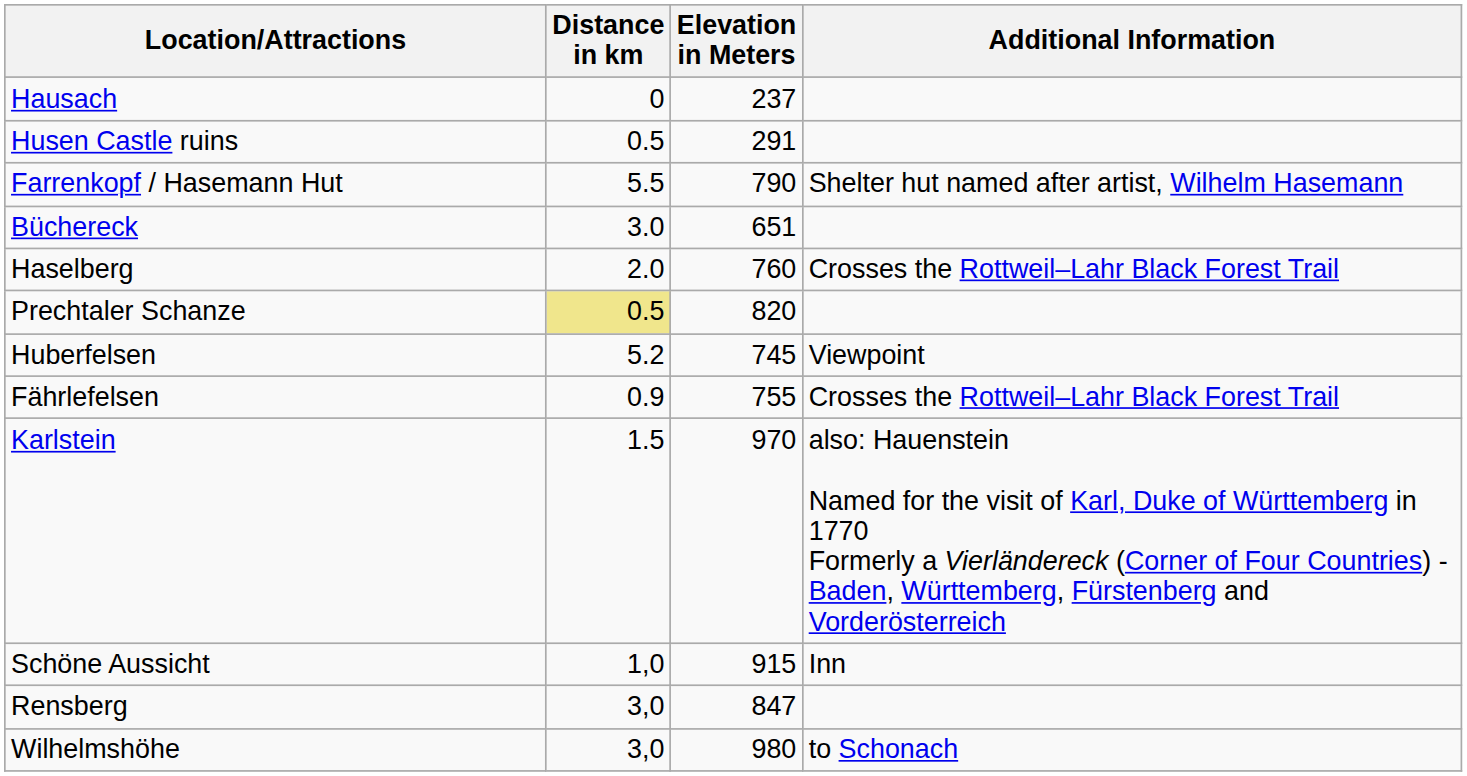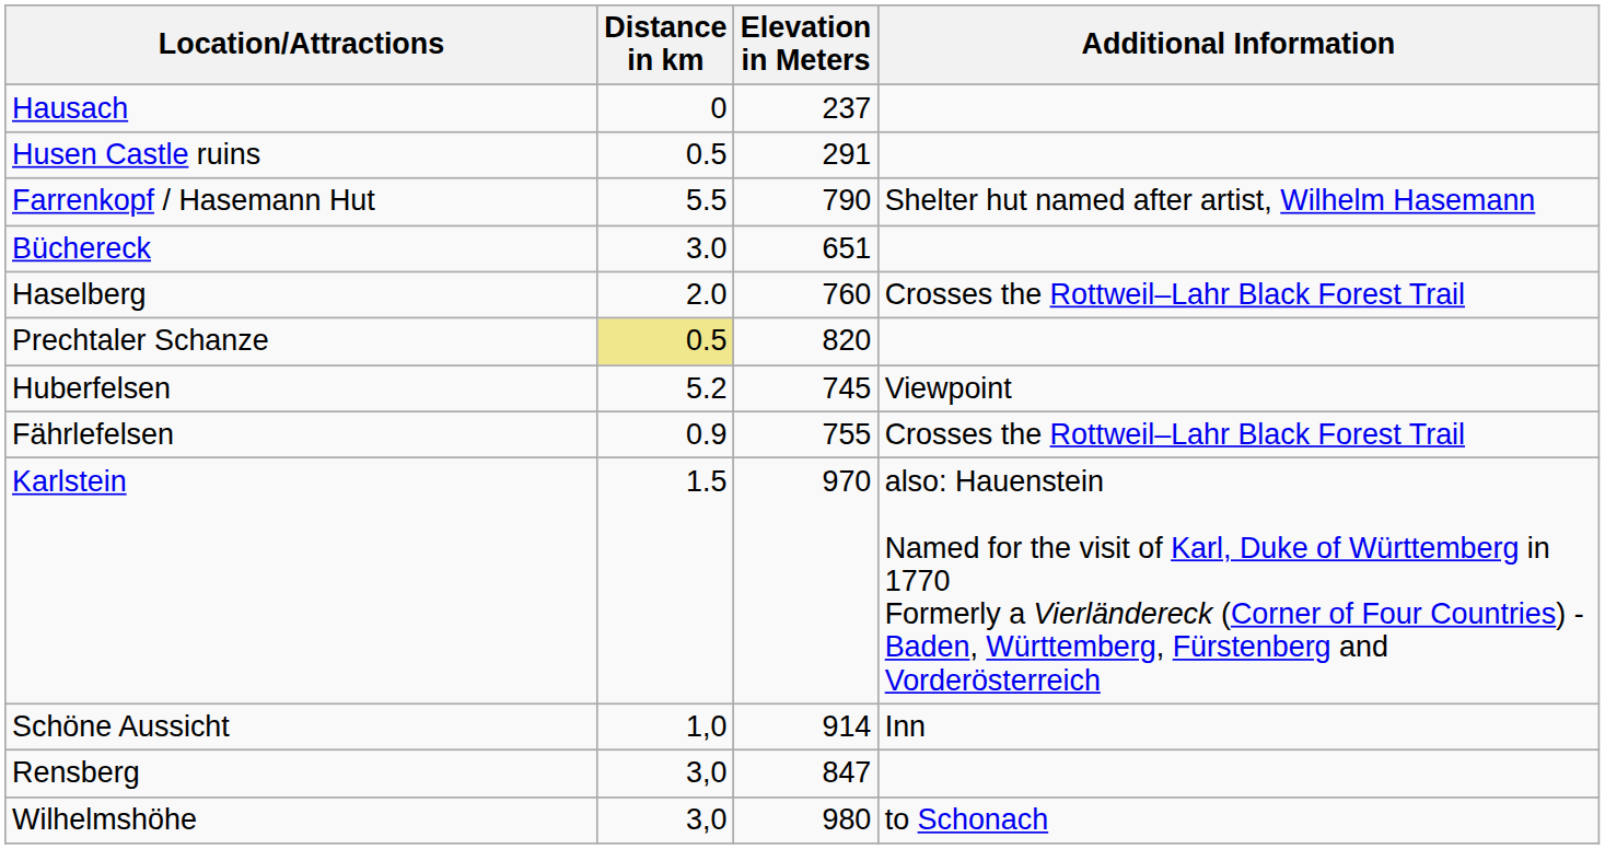Schöne Aussicht | Elevation in Meters: 915 -> 914
